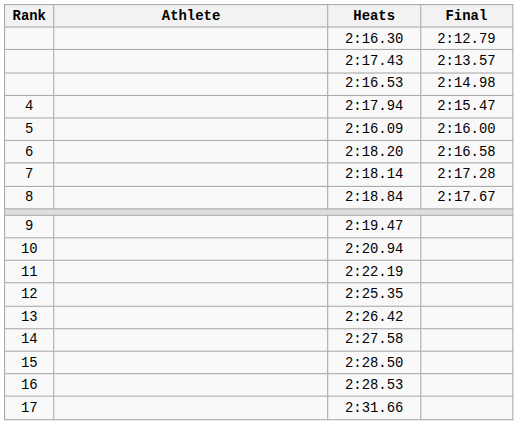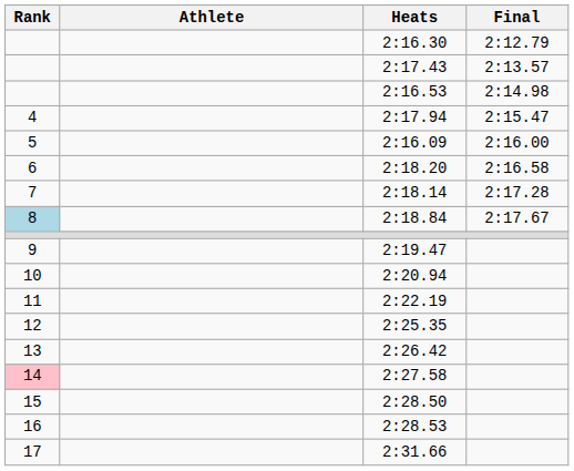2:18.84 | Rank: no background -> lightblue background
2:27.58 | Rank: no background -> pink background
